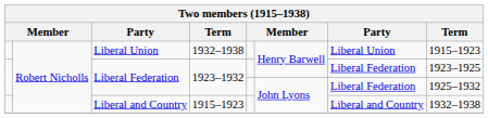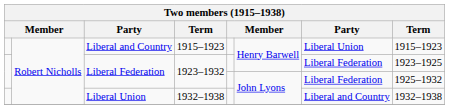row 3 | column 3: Liberal Union -> Liberal and Country
row 3 | column 4: 1932–1938 -> 1915–1923
row 6 | column 3: Liberal and Country -> Liberal Union
row 6 | column 4: 1915–1923 -> 1932–1938
